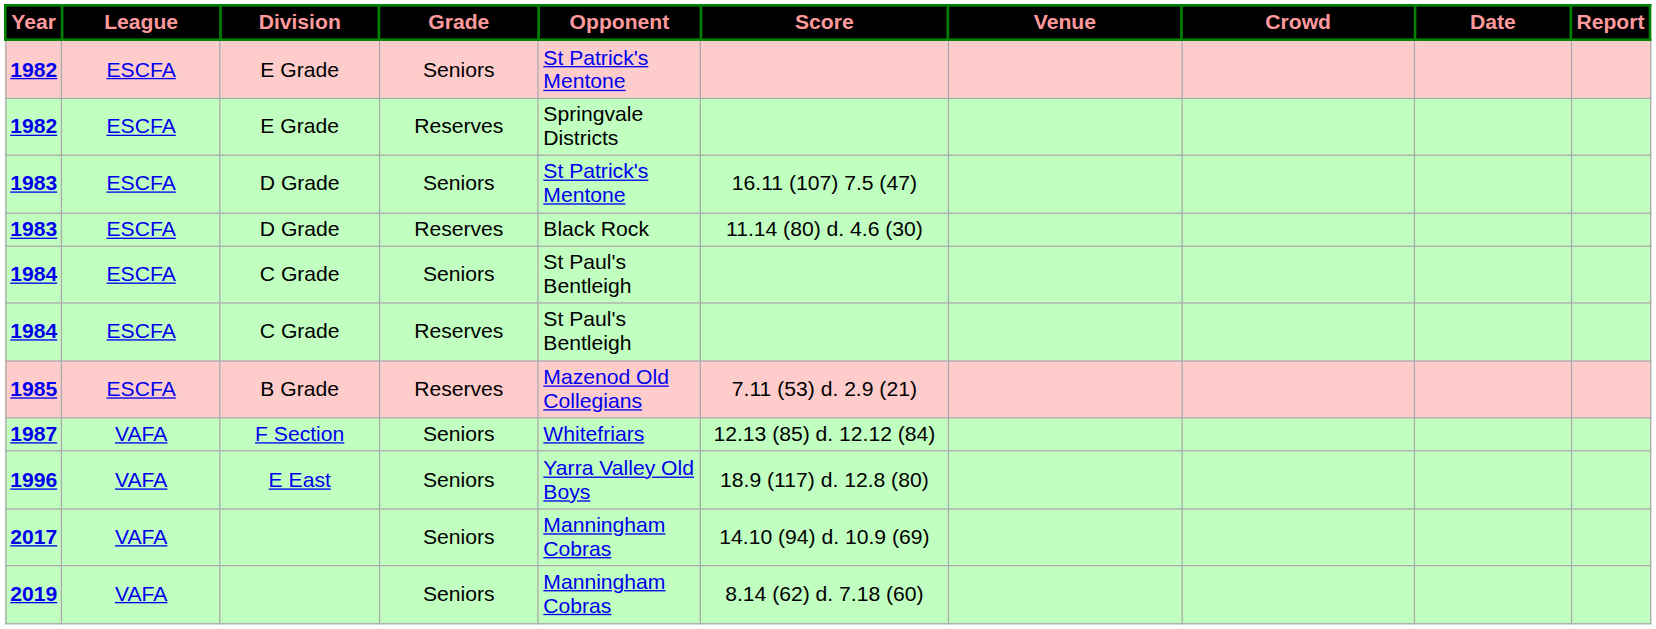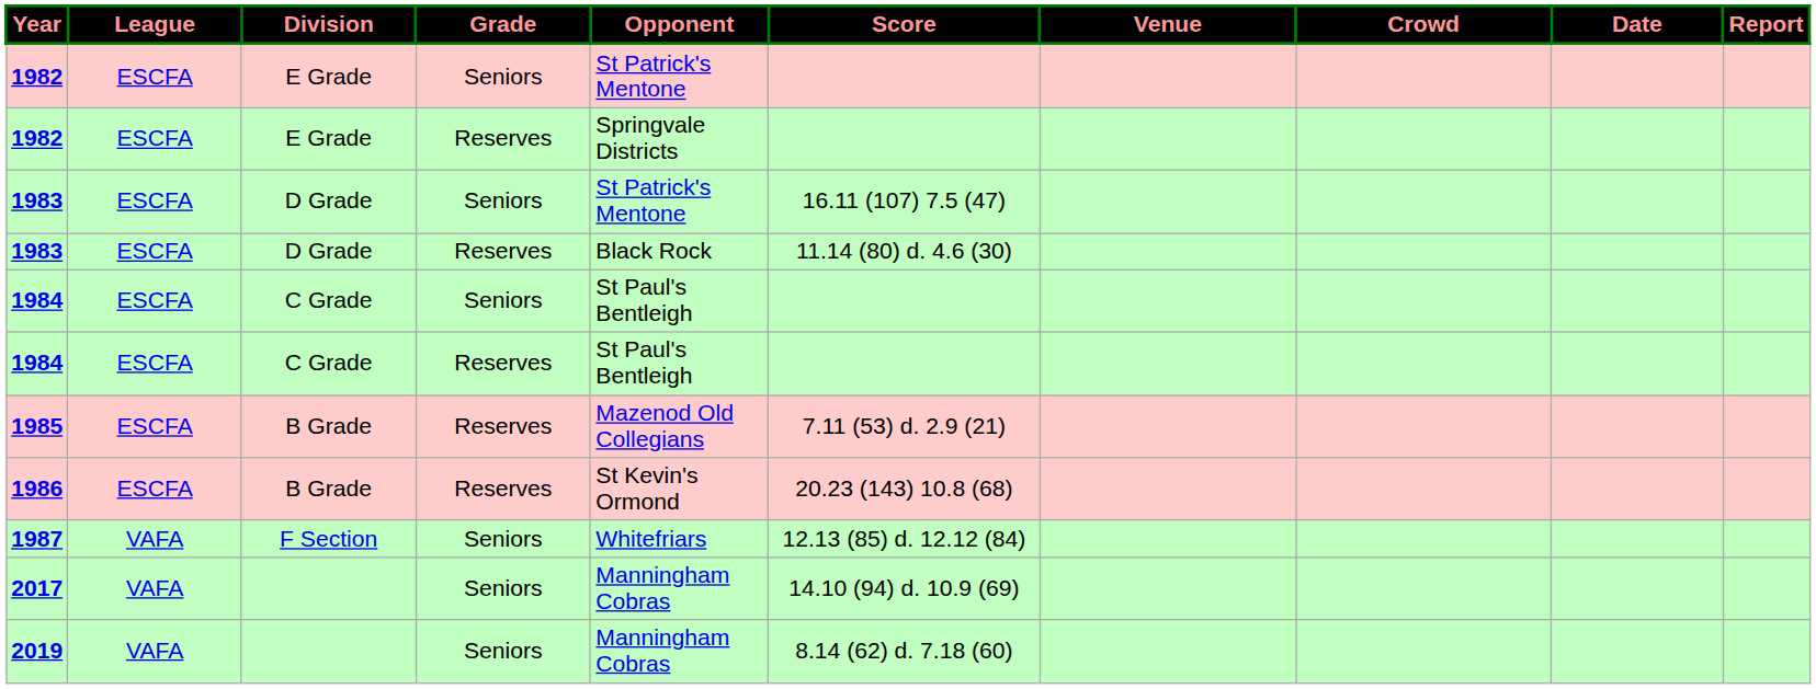+ row: 1986 | ESCFA | B Grade | Reserves | St Kevin's Ormond | 20.23 (143) 10.8 (68)
- row: 1996 | VAFA | E East | Seniors | Yarra Valley Old Boys | 18.9 (117) d. 12.8 (80)
